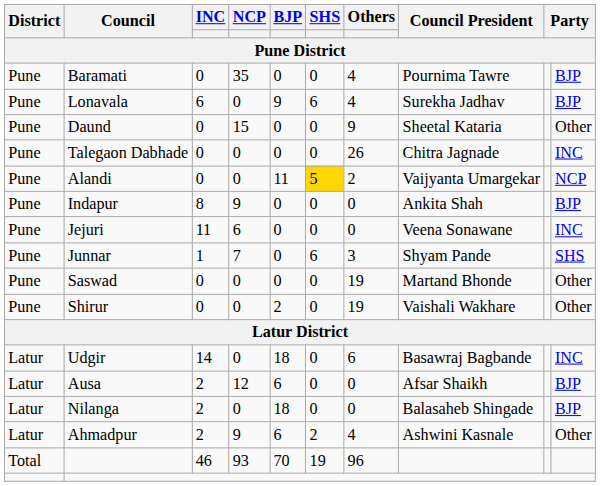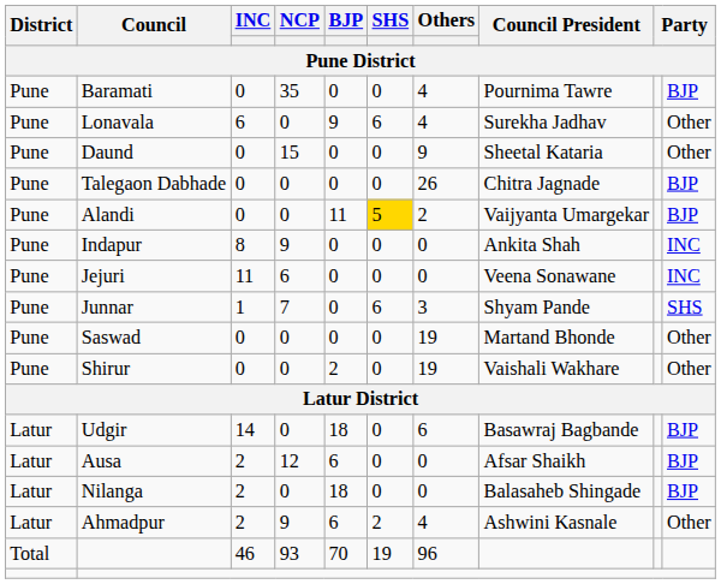Lonavala | column 10: BJP -> Other
Talegaon Dabhade | column 10: INC -> BJP
Alandi | column 10: NCP -> BJP
Indapur | column 10: BJP -> INC
Udgir | column 10: INC -> BJP
